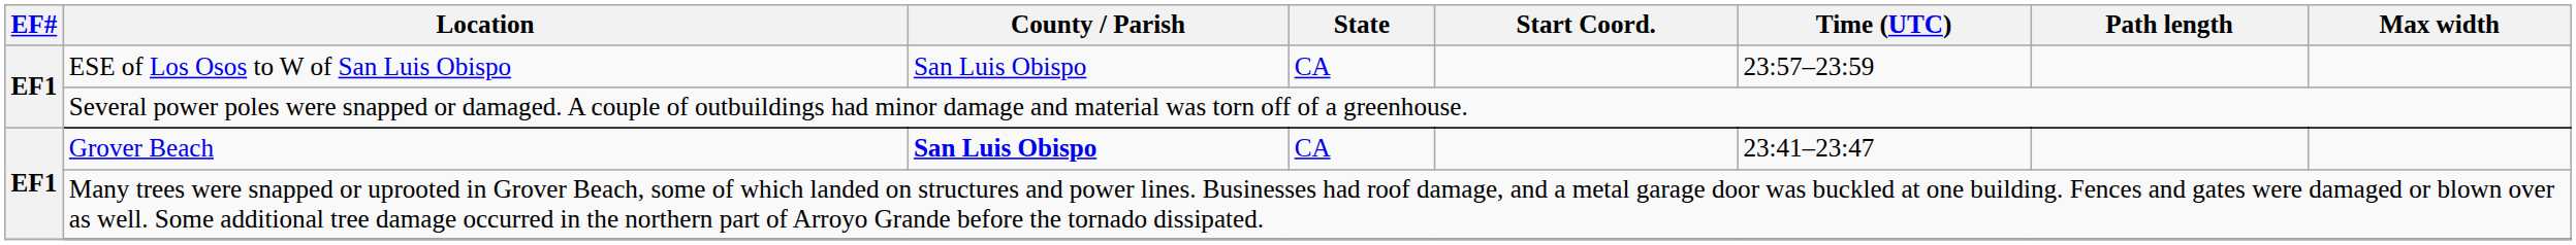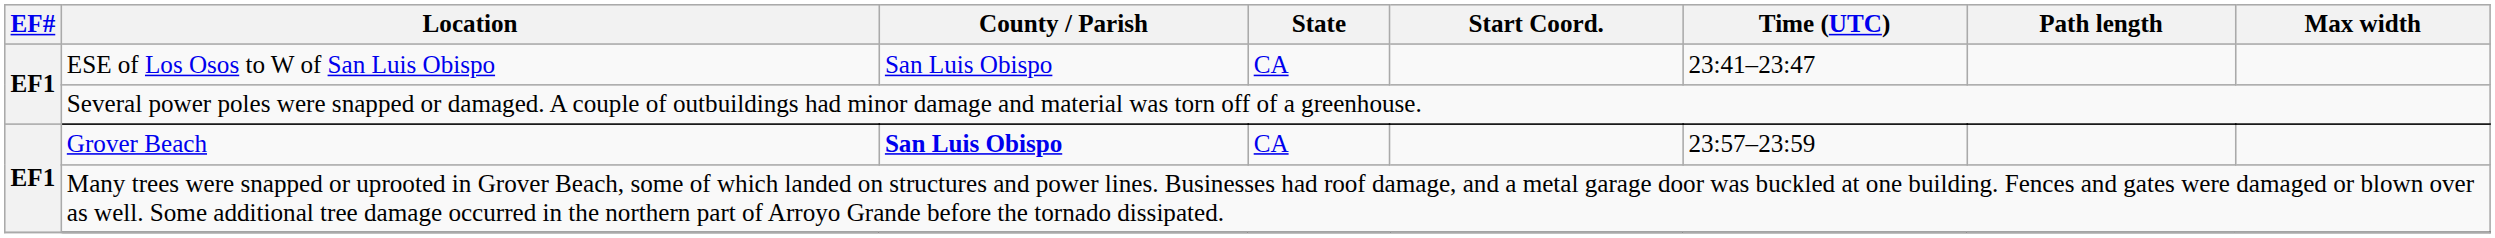ESE of Los Osos to W of San Luis Obispo | Time (UTC): 23:57–23:59 -> 23:41–23:47
Grover Beach | Time (UTC): 23:41–23:47 -> 23:57–23:59
